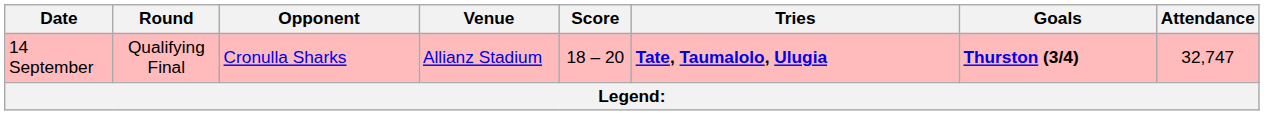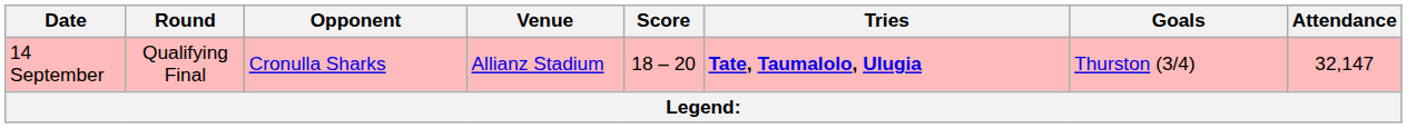14 September | Goals: bold -> normal
14 September | Attendance: 32,747 -> 32,147
